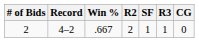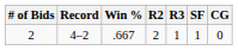columns swapped: R3 <-> SF
